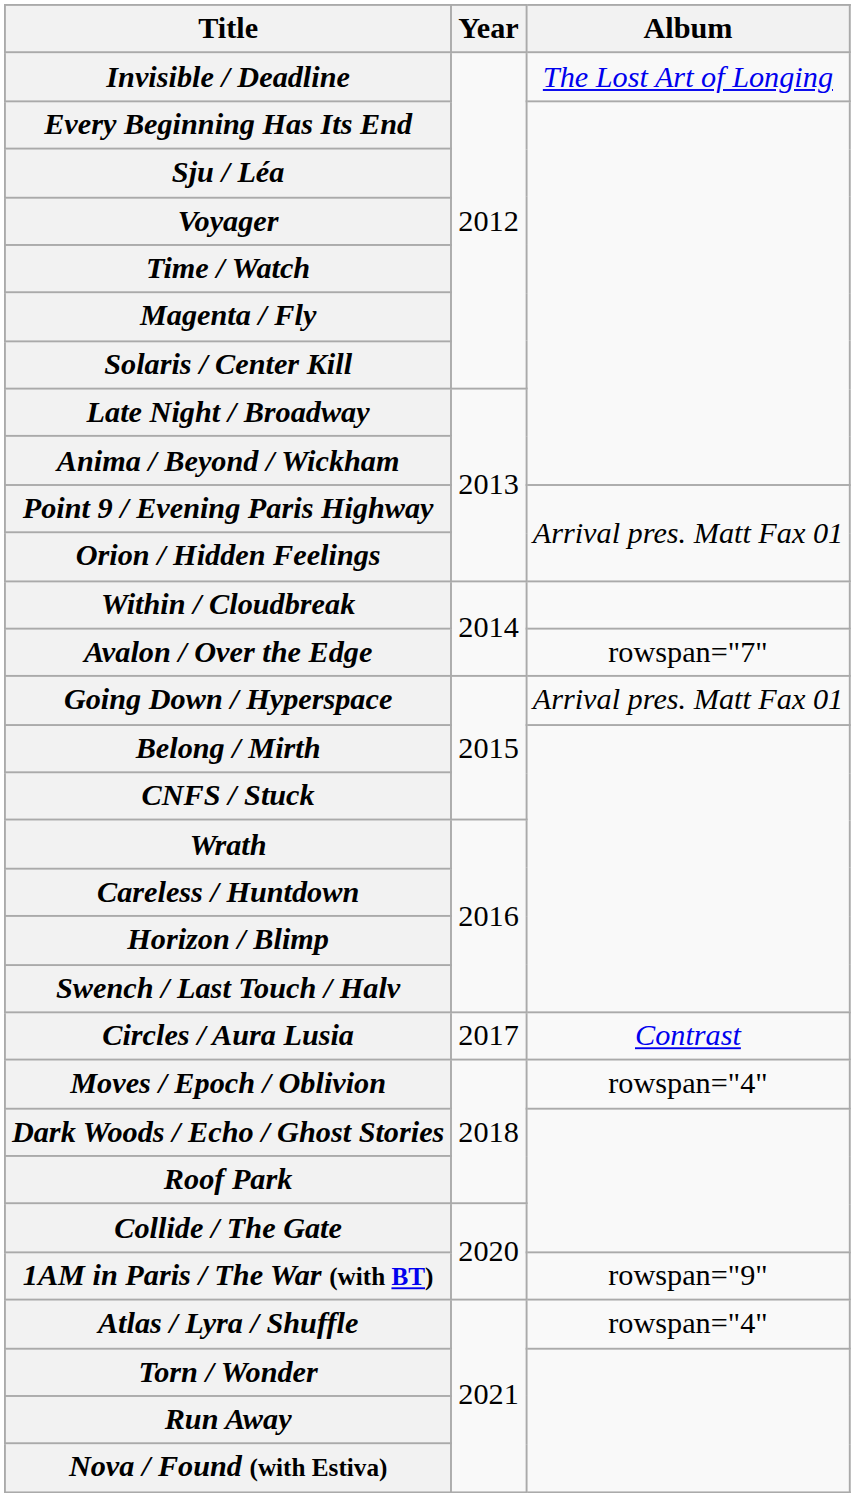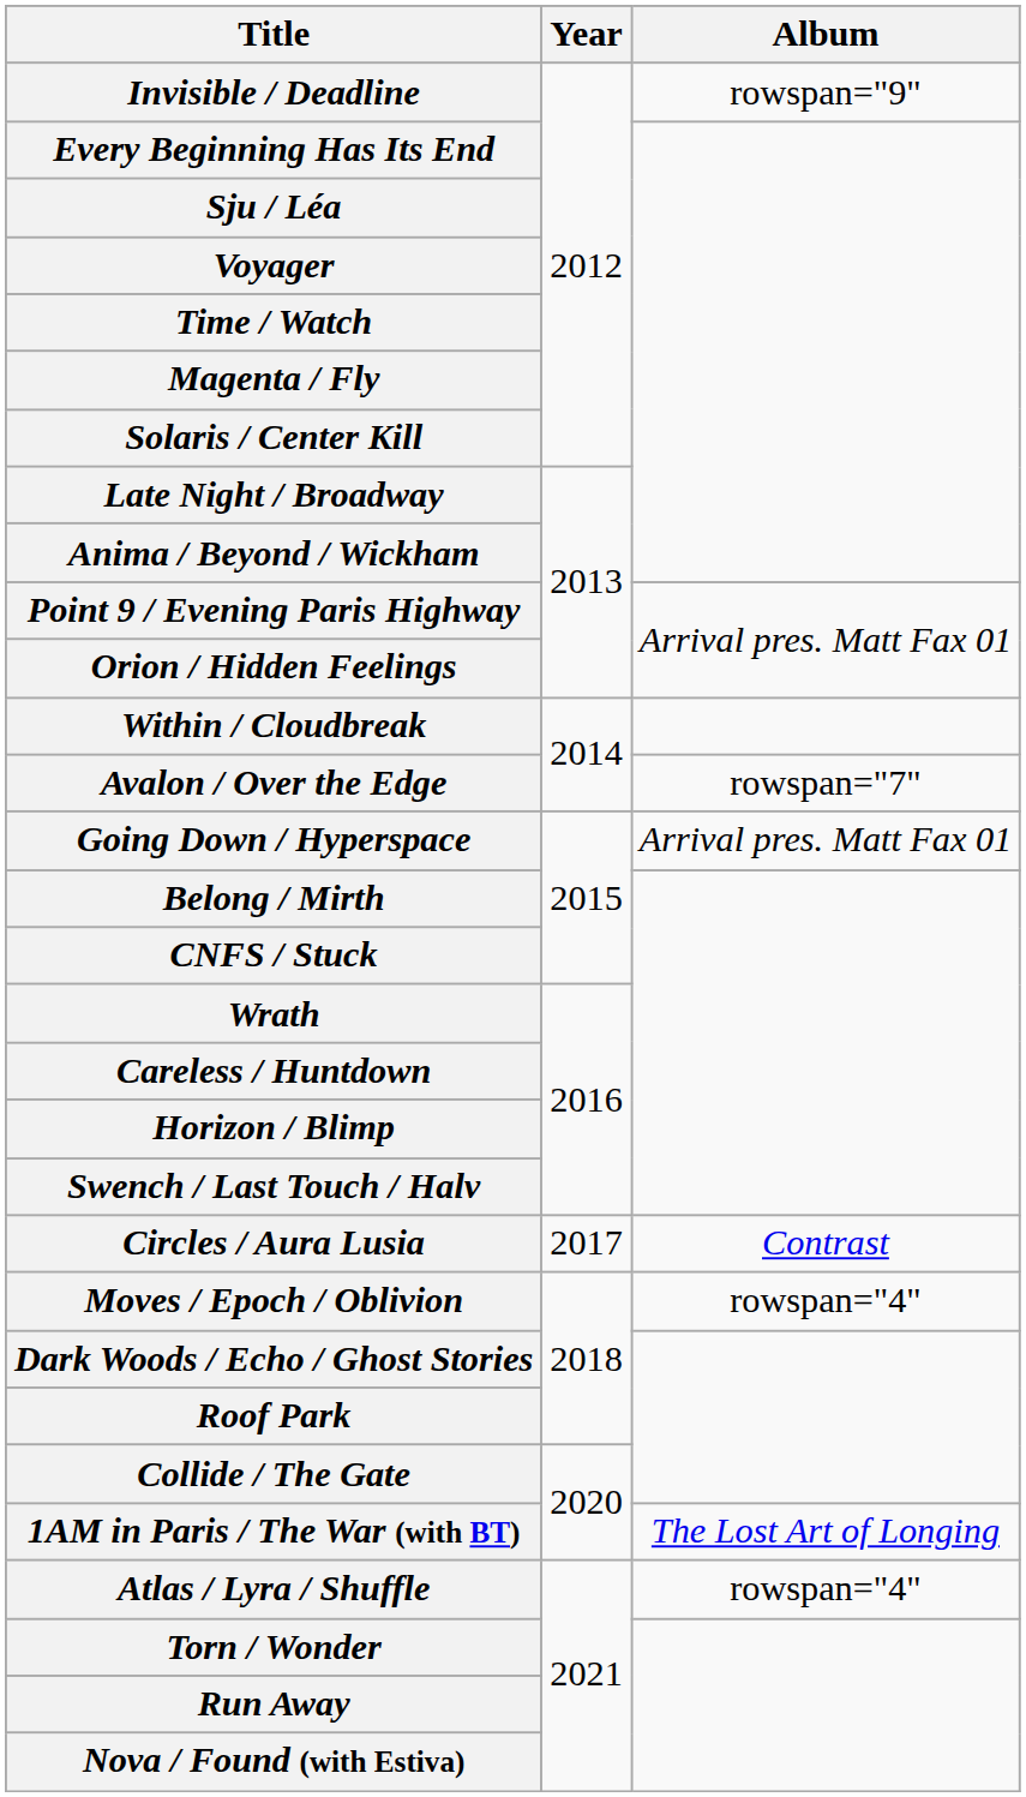Invisible / Deadline | Album: The Lost Art of Longing -> rowspan="9"
1AM in Paris / The War (with BT) | Album: rowspan="9" -> The Lost Art of Longing
